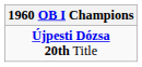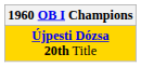row 2 | column 1: no background -> gold background
